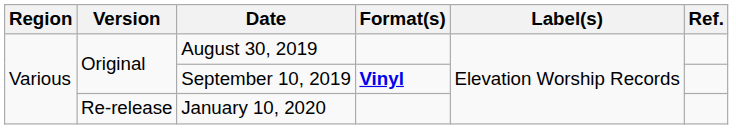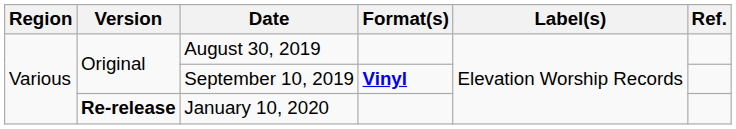January 10, 2020 | Version: normal -> bold
